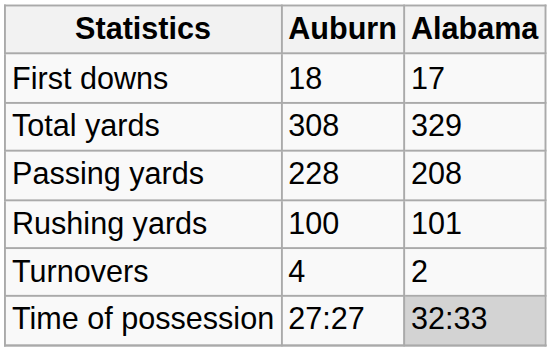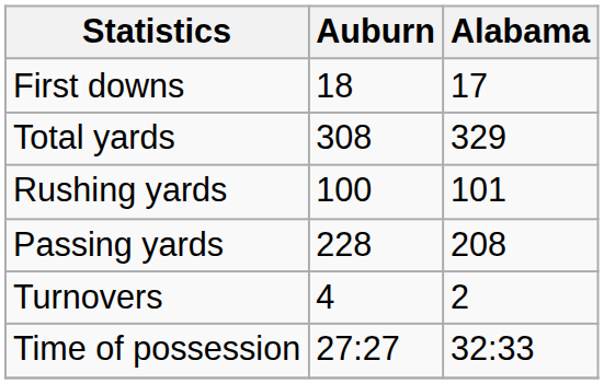rows swapped: Rushing yards <-> Passing yards
Time of possession | Alabama: lightgrey background -> no background
